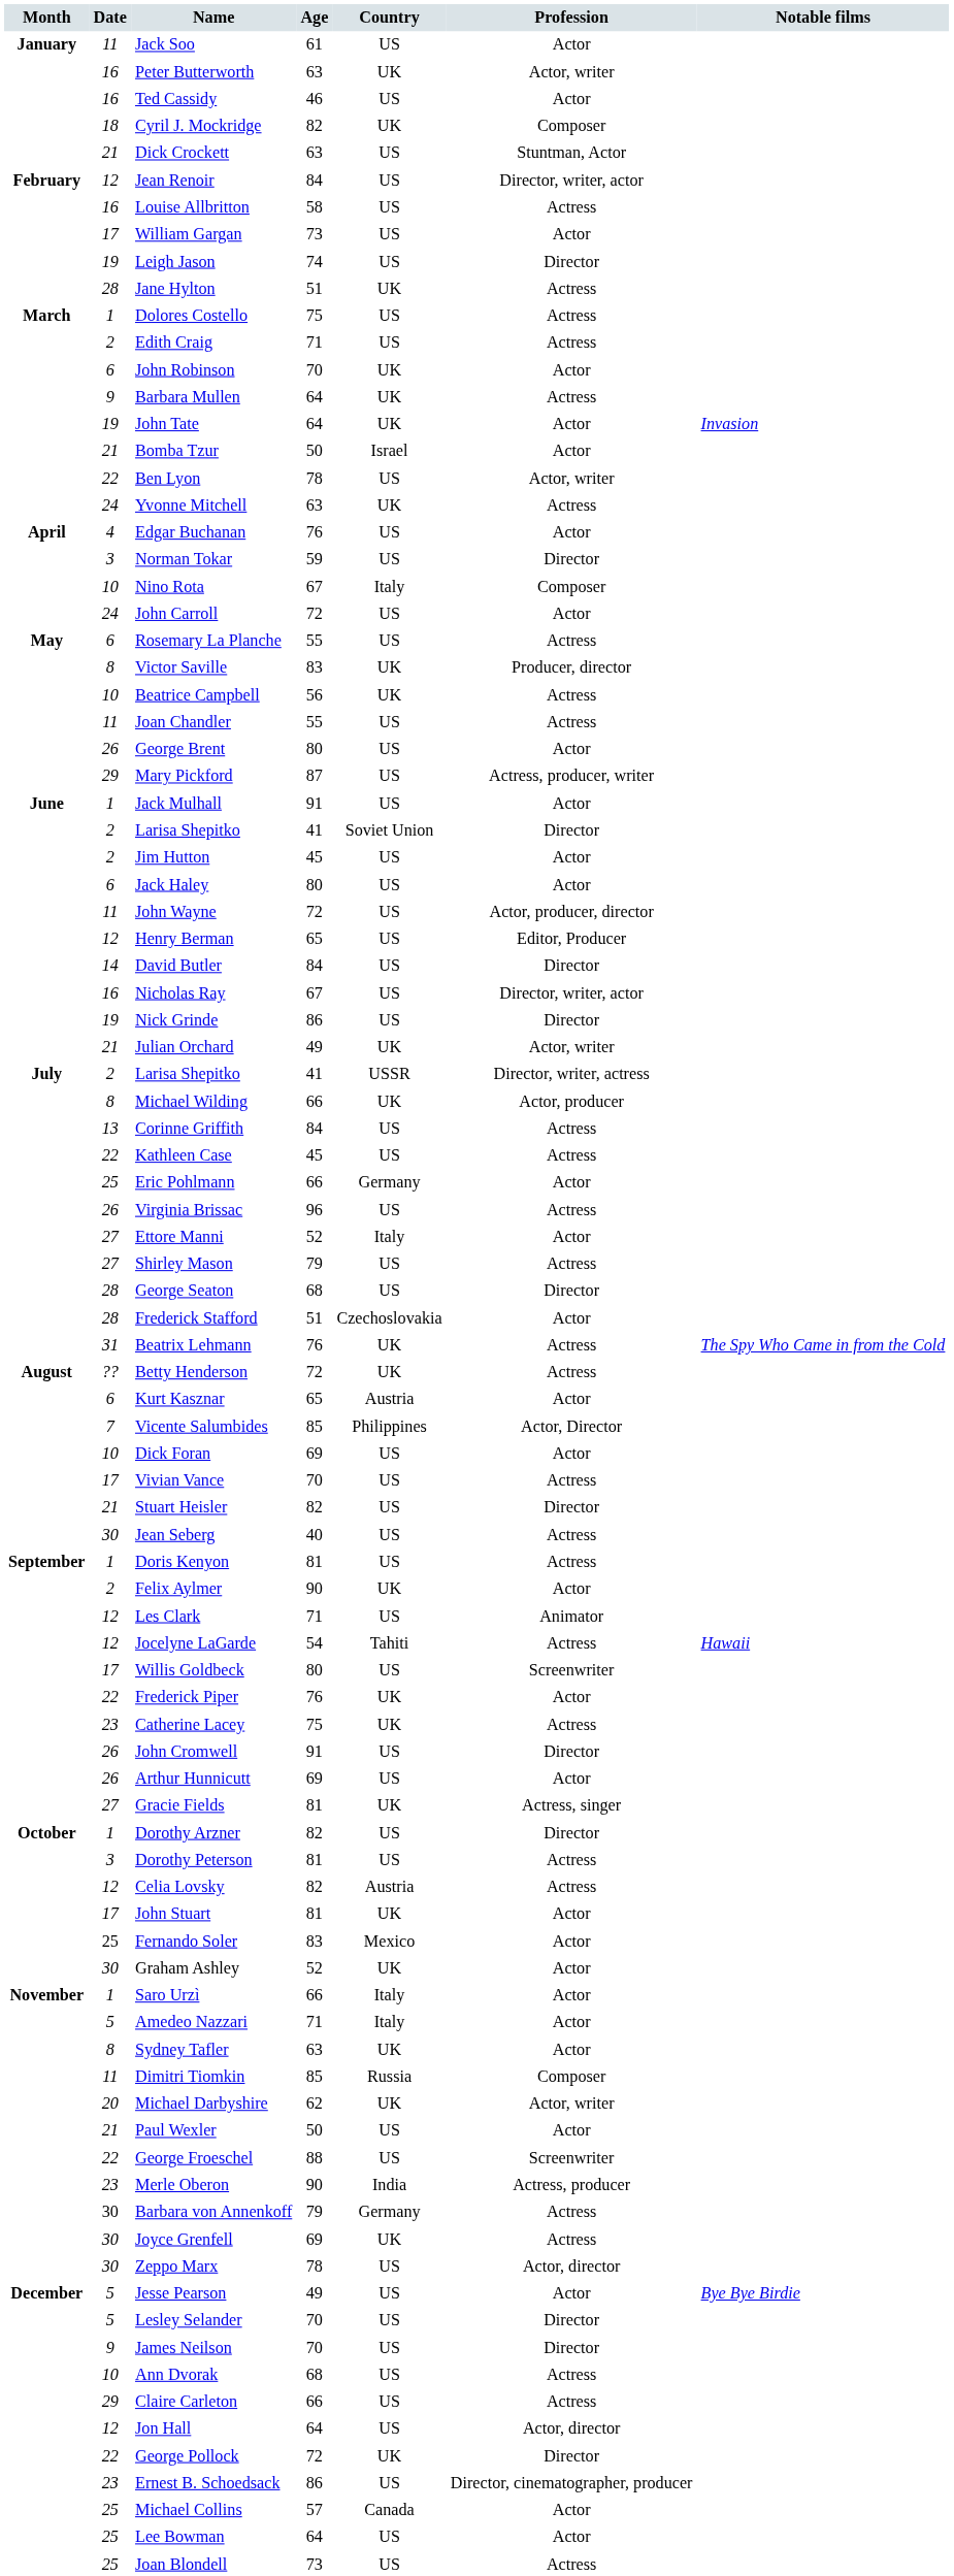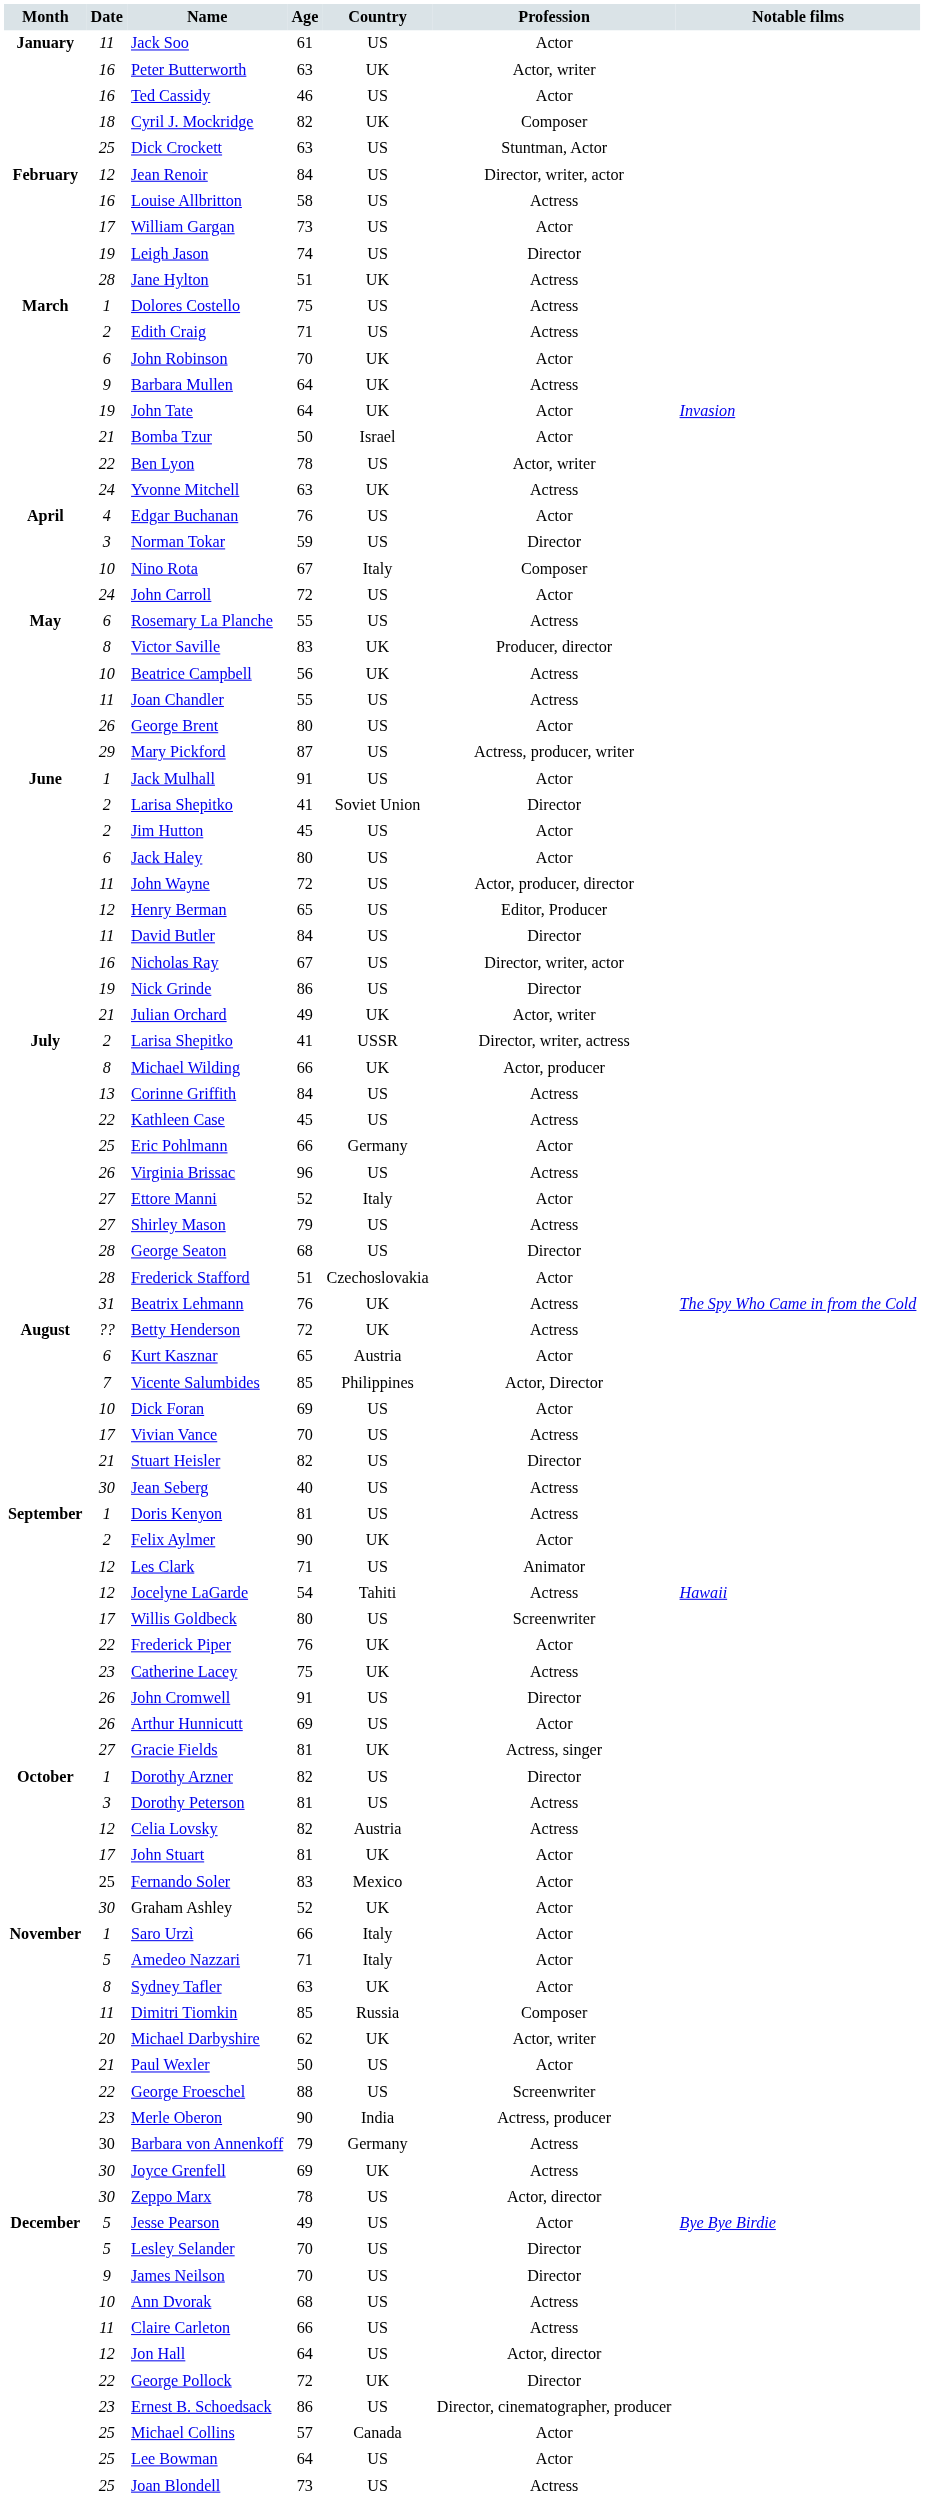Dick Crockett | Date: 21 -> 25
David Butler | Date: 14 -> 11
Claire Carleton | Date: 29 -> 11
